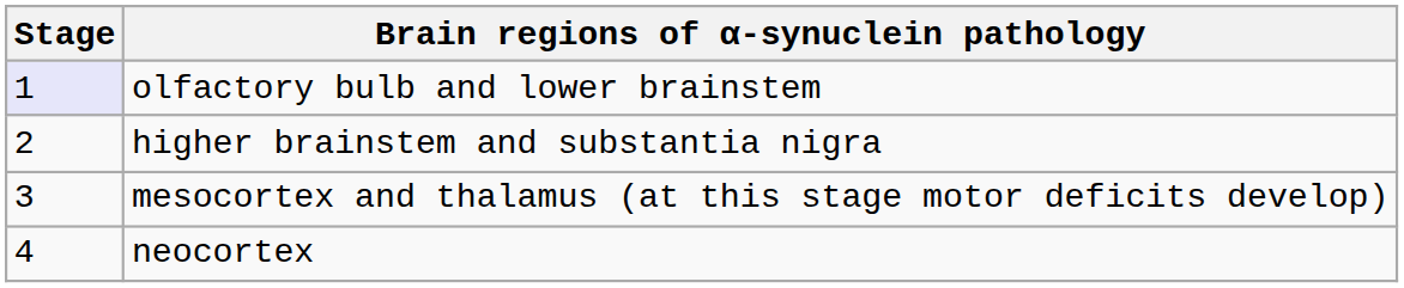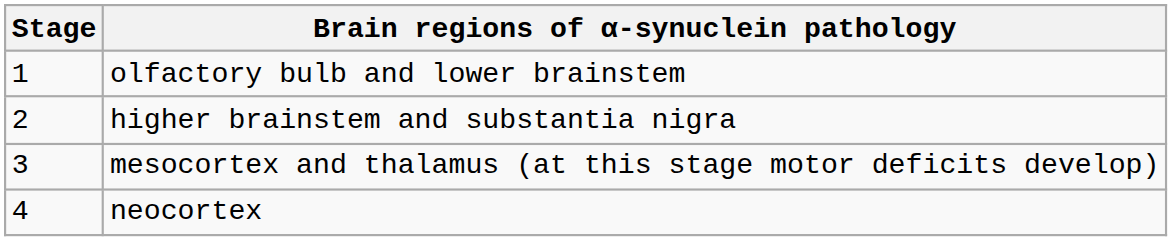olfactory bulb and lower brainstem | Stage: lavender background -> no background
